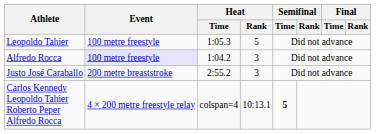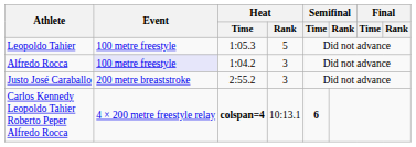Carlos Kennedy Leopoldo Tahier Roberto Peper Alfredo Rocca | Heat / Time: normal -> bold
Carlos Kennedy Leopoldo Tahier Roberto Peper Alfredo Rocca | Semifinal / Time: 5 -> 6
